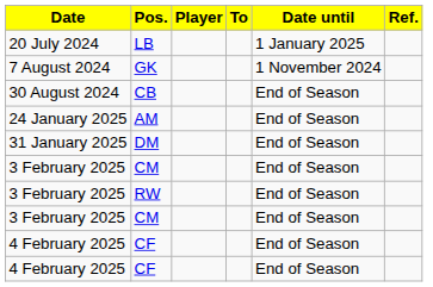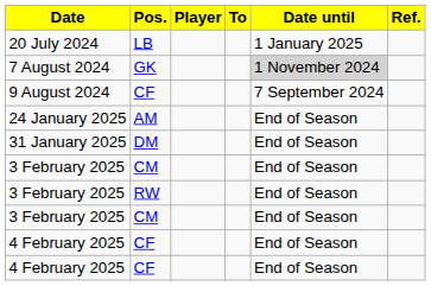7 August 2024 | Date until: no background -> lightgrey background
+ row: 9 August 2024 | CF | 7 September 2024
- row: 30 August 2024 | CB | End of Season
